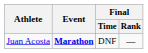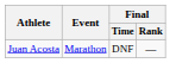Juan Acosta | Event: bold -> normal
